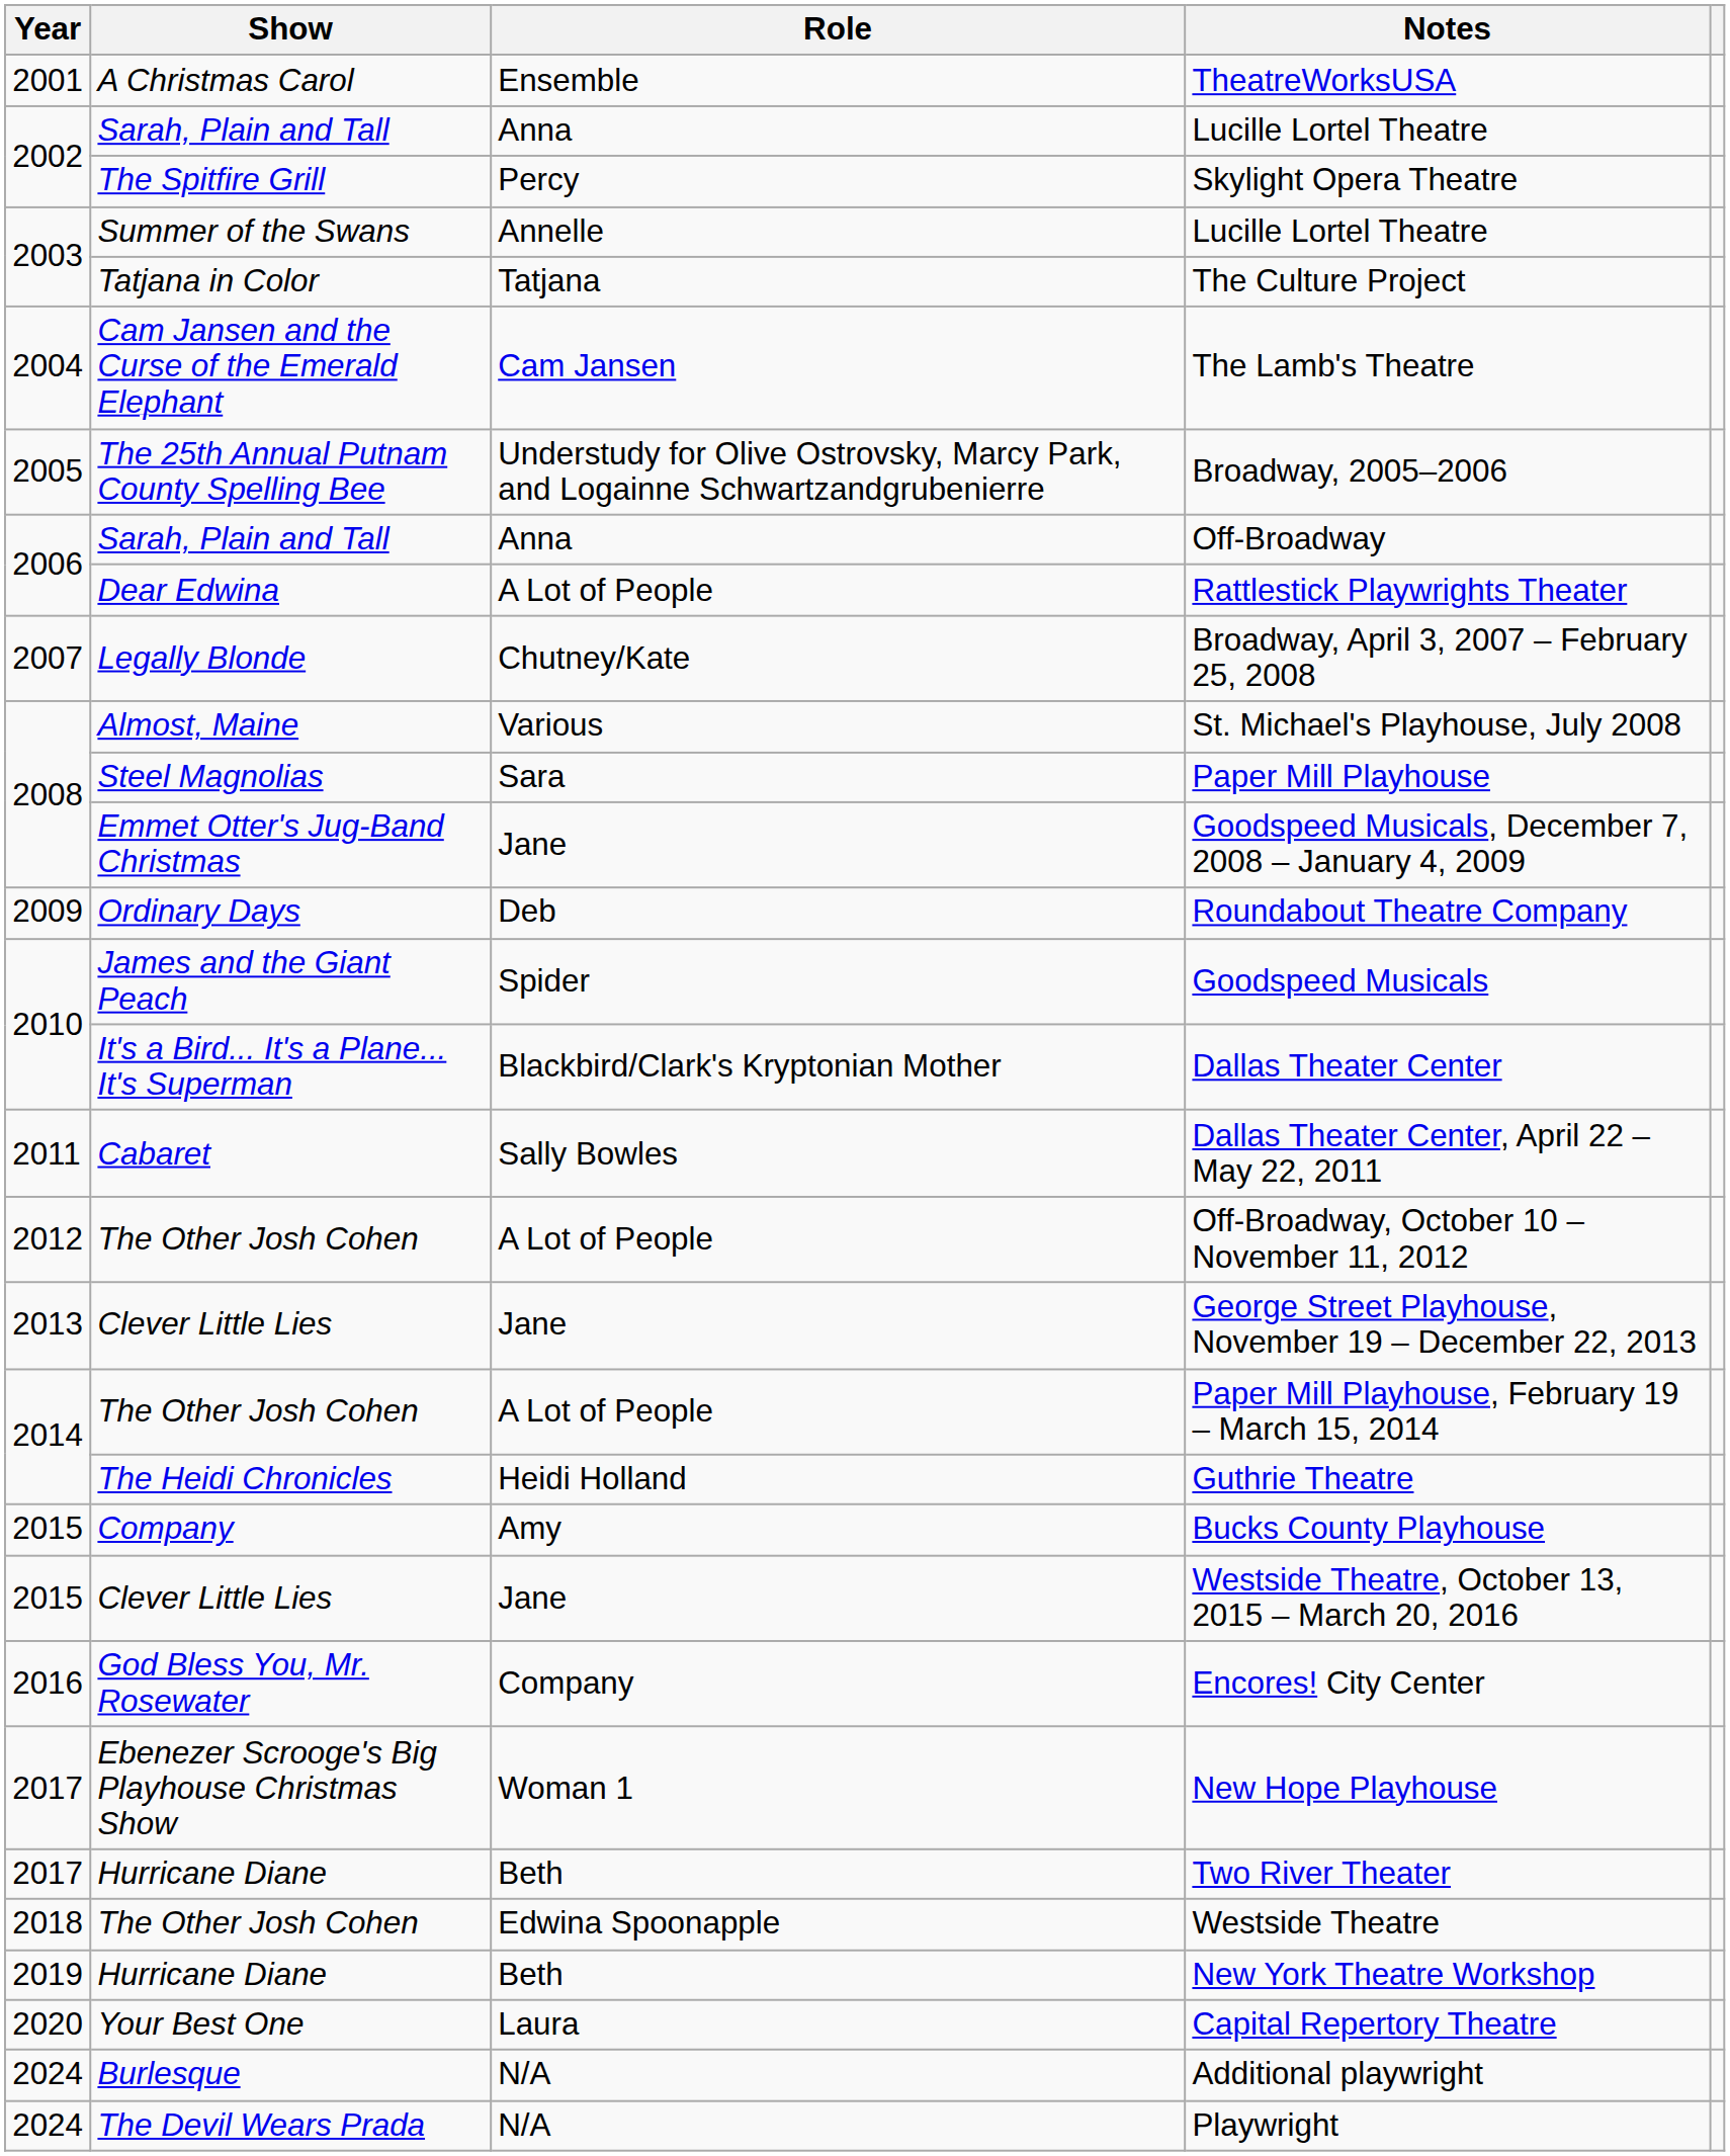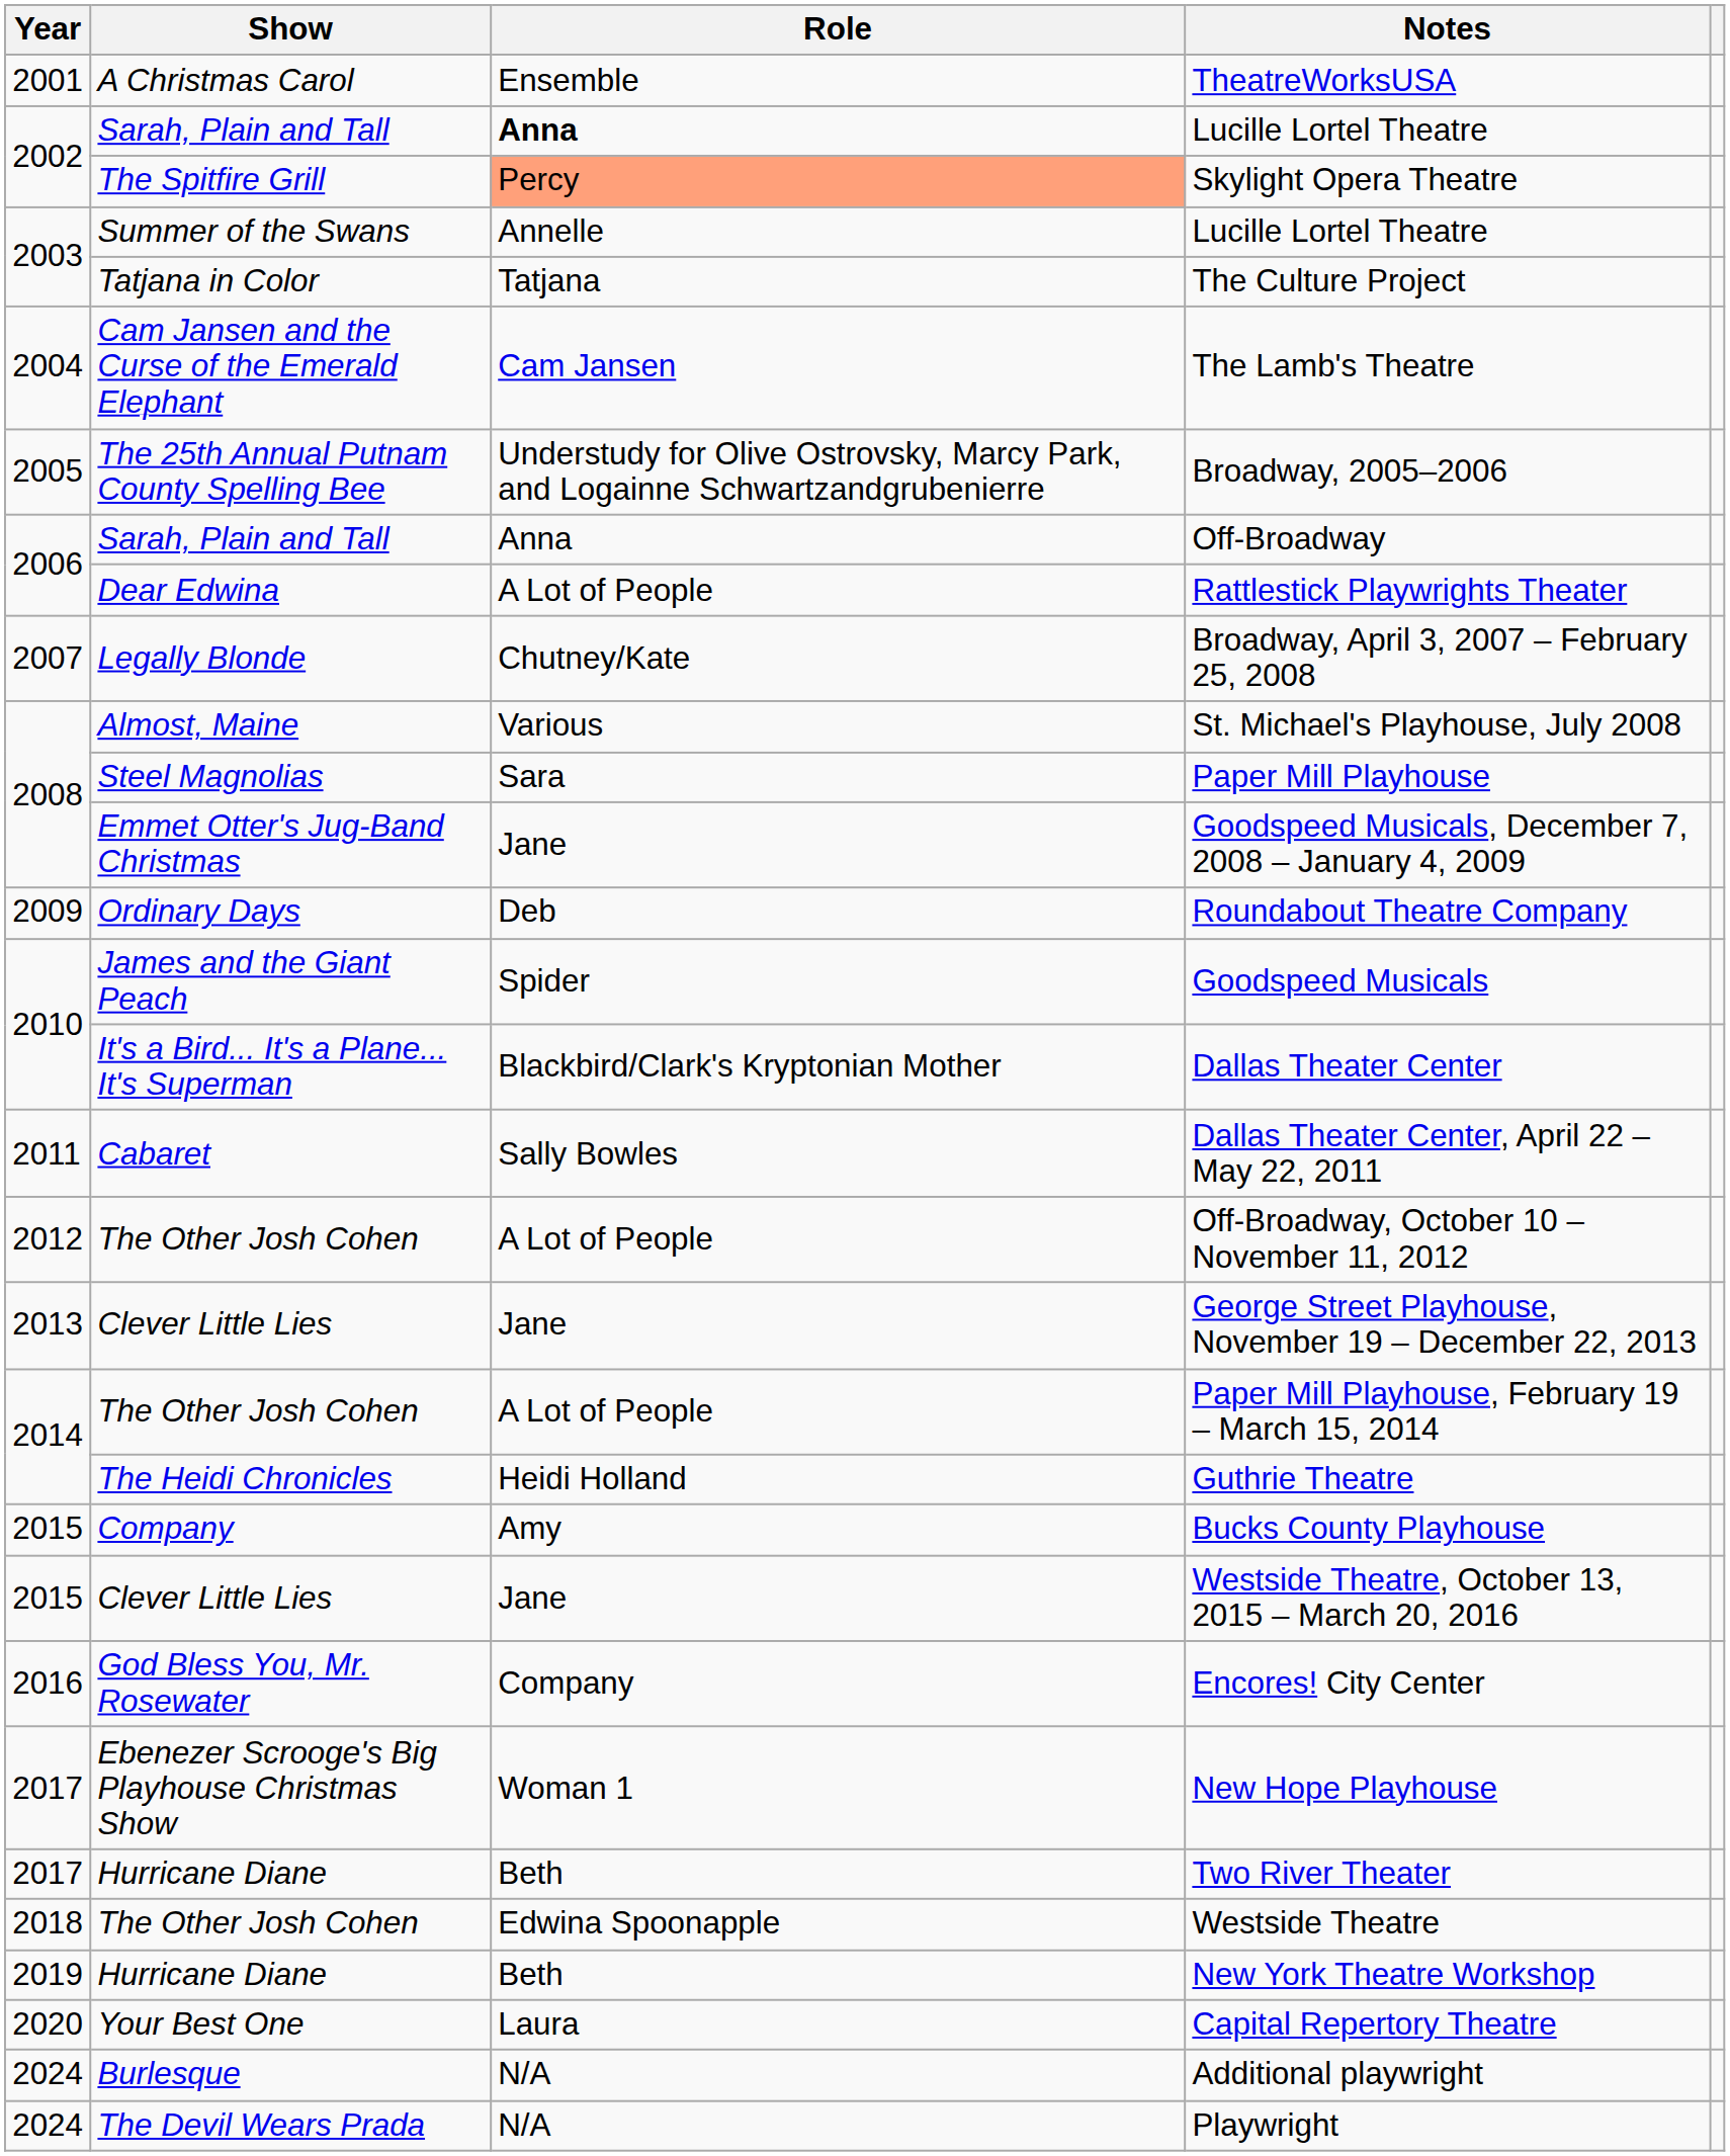Sarah, Plain and Tall / Lucille Lortel Theatre | Role: normal -> bold
Skylight Opera Theatre | Role: no background -> lightsalmon background
